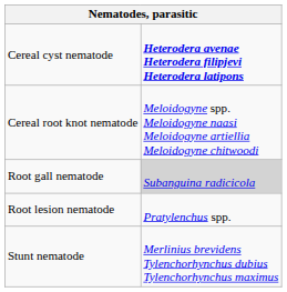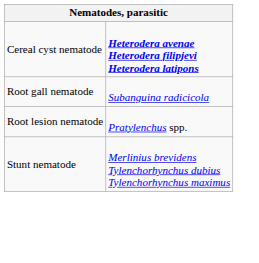- row: Cereal root knot nematode | Meloidogyne spp. Meloidogyne naasi Meloidogyne artiellia Meloidogyne chitwoodi
Root gall nematode | column 2: lightgrey background -> no background
